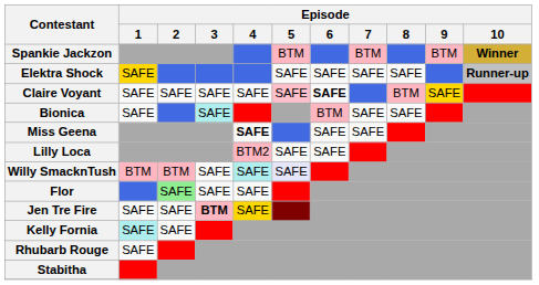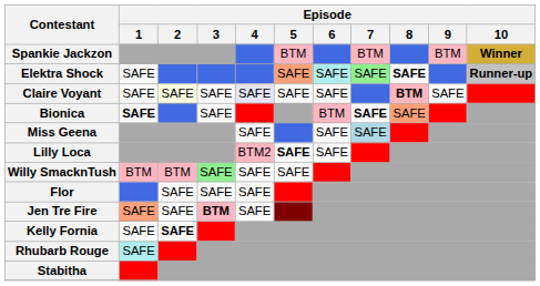Elektra Shock | Episode / 1: gold background -> no background
Elektra Shock | Episode / 5: no background -> lightsalmon background
Elektra Shock | Episode / 6: no background -> paleturquoise background
Elektra Shock | Episode / 7: no background -> lightgreen background
Elektra Shock | Episode / 8: normal -> bold
Claire Voyant | Episode / 2: no background -> lightyellow background
Claire Voyant | Episode / 4: no background -> lavender background
Claire Voyant | Episode / 5: pink background -> no background
Claire Voyant | Episode / 6: bold -> normal
Claire Voyant | Episode / 8: normal -> bold
Claire Voyant | Episode / 9: gold background -> no background
Bionica | Episode / 1: normal -> bold
Bionica | Episode / 3: paleturquoise background -> no background
Bionica | Episode / 7: normal -> bold
Bionica | Episode / 8: no background -> lightsalmon background
Miss Geena | Episode / 4: bold -> normal
Miss Geena | Episode / 7: no background -> lightblue background
Lilly Loca | Episode / 5: normal -> bold
Willy SmacknTush | Episode / 3: no background -> lightgreen background
Willy SmacknTush | Episode / 4: paleturquoise background -> no background
Willy SmacknTush | Episode / 5: lavender background -> no background
Flor | Episode / 2: lightgreen background -> no background
Jen Tre Fire | Episode / 1: no background -> lightsalmon background
Jen Tre Fire | Episode / 4: gold background -> no background
Kelly Fornia | Episode / 1: paleturquoise background -> no background
Kelly Fornia | Episode / 2: normal -> bold
Rhubarb Rouge | Episode / 1: no background -> paleturquoise background
